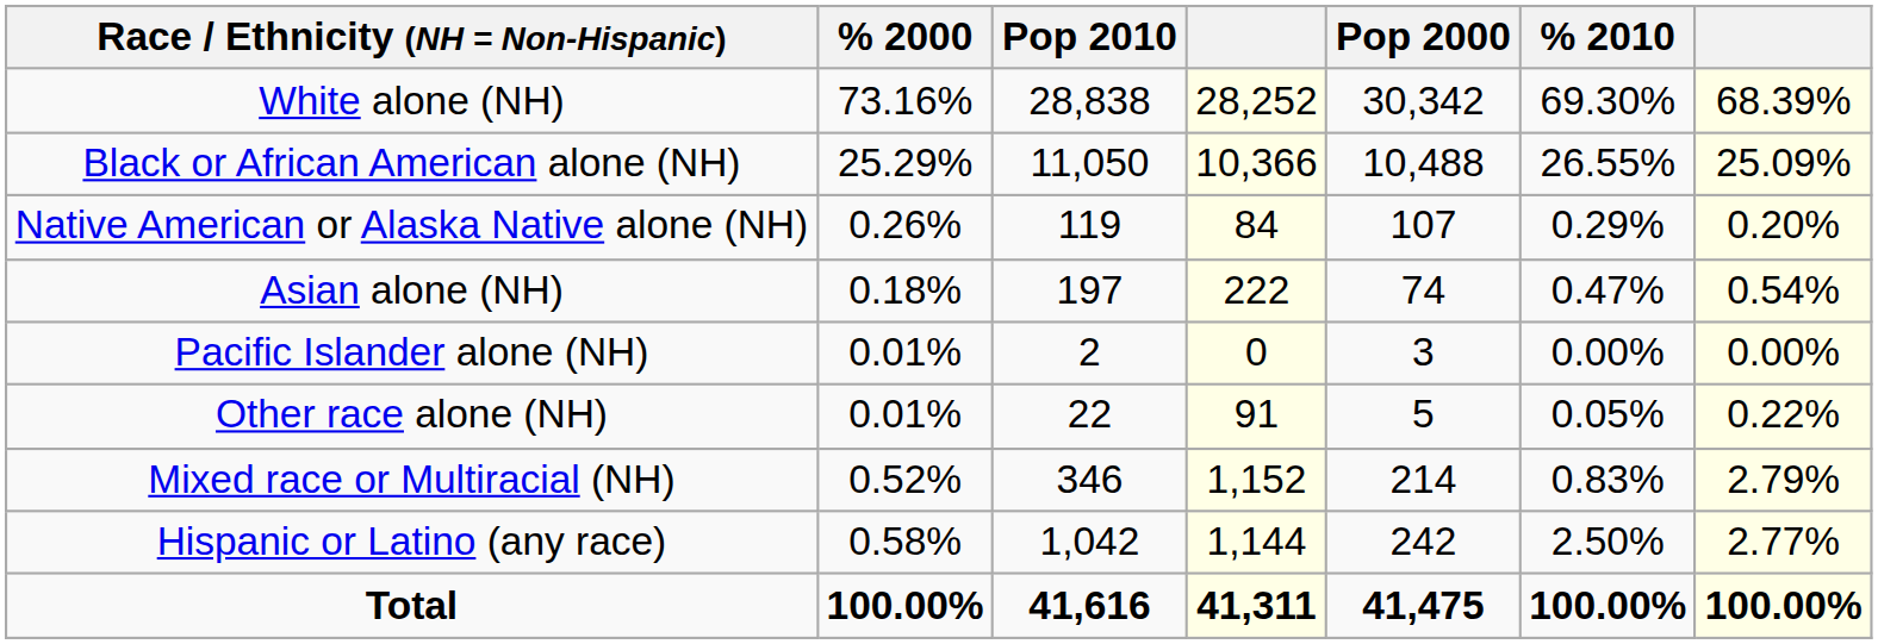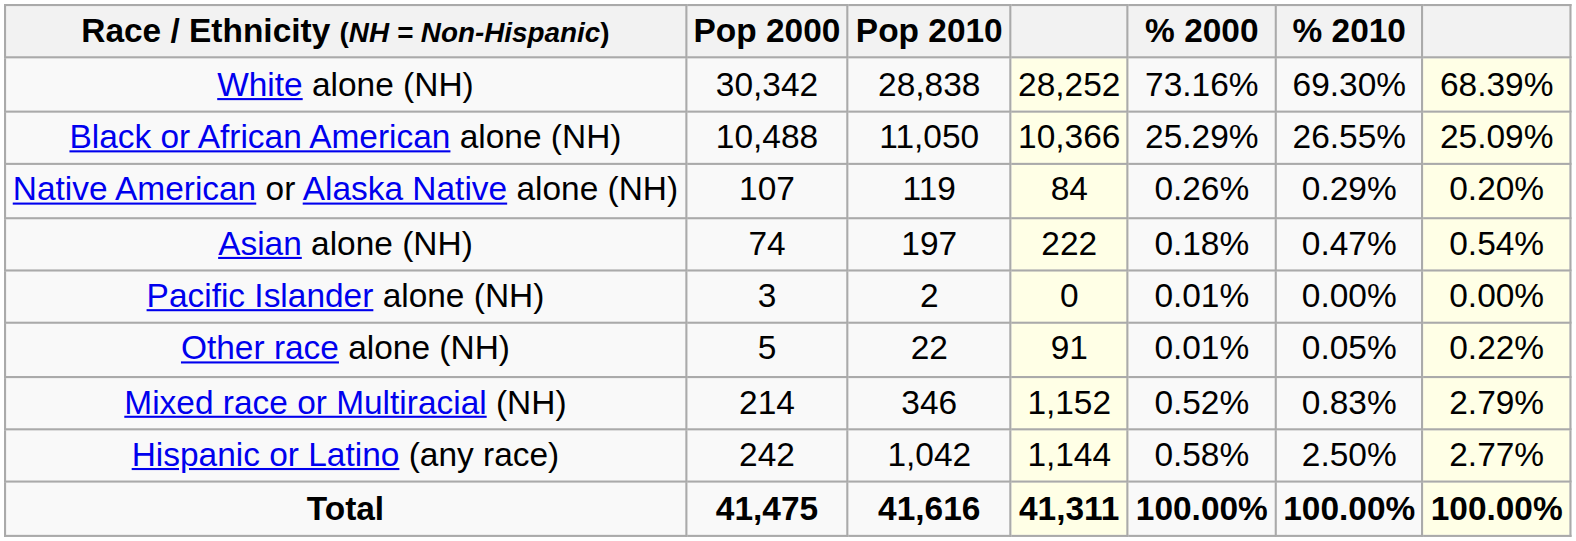columns swapped: Pop 2000 <-> % 2000
